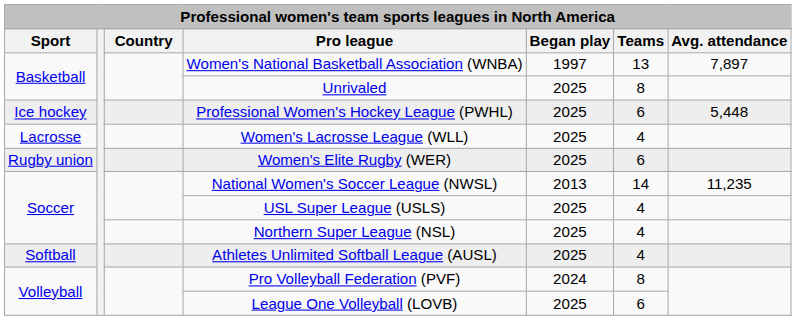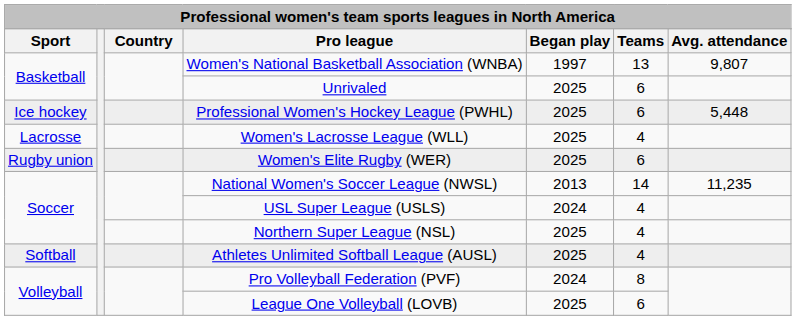Women's National Basketball Association (WNBA) | Avg. attendance: 7,897 -> 9,807
Unrivaled | Teams: 8 -> 6
USL Super League (USLS) | Began play: 2025 -> 2024
